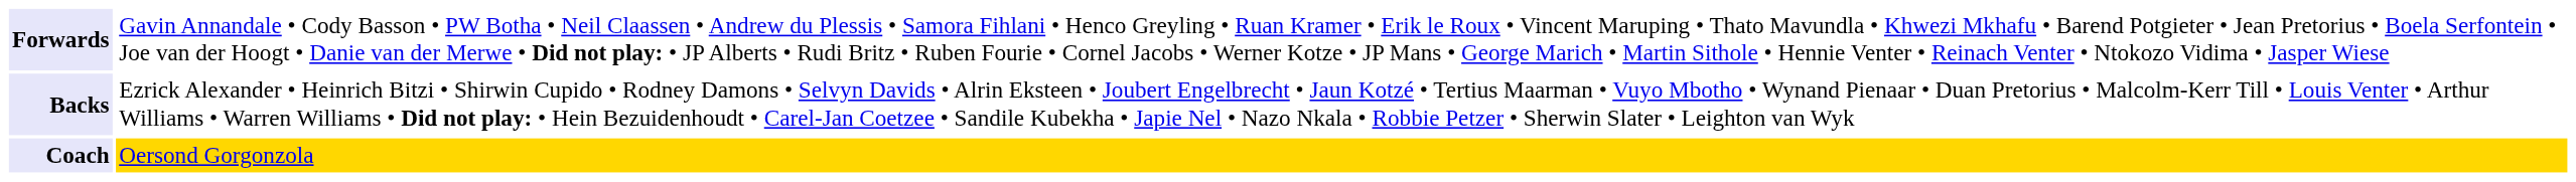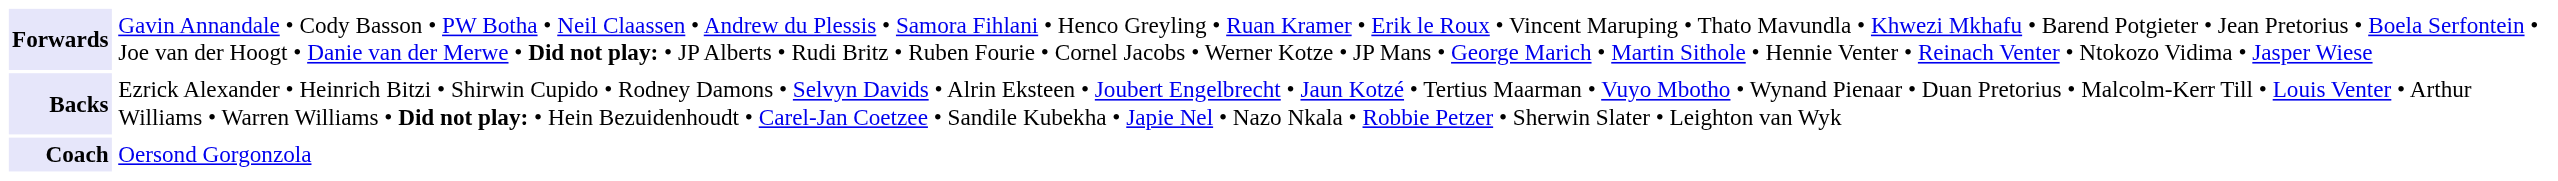Coach | column 2: gold background -> no background
